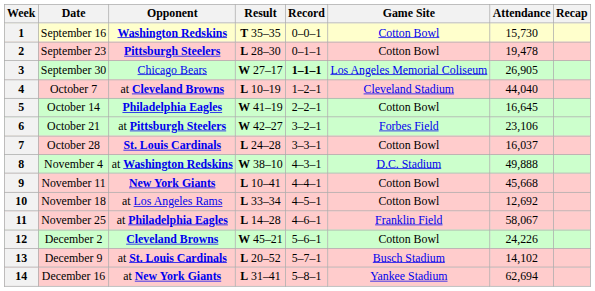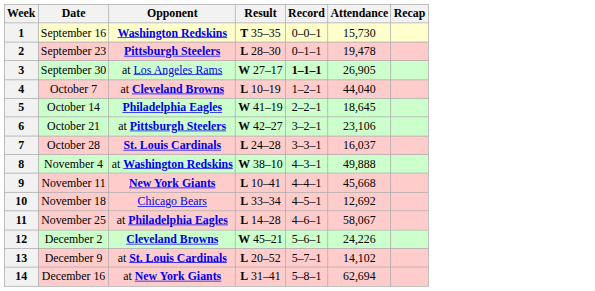- column: Game Site | Cotton Bowl | Cotton Bowl | Los Angeles Memorial Coliseum | Cleveland Stadium | Cotton Bowl | Forbes Field | Cotton Bowl | D.C. Stadium | Cotton Bowl | Cotton Bowl | Franklin Field | Cotton Bowl | Busch Stadium | Yankee Stadium
3 | Opponent: Chicago Bears -> at Los Angeles Rams
5 | Attendance: 16,645 -> 18,645
10 | Opponent: at Los Angeles Rams -> Chicago Bears
